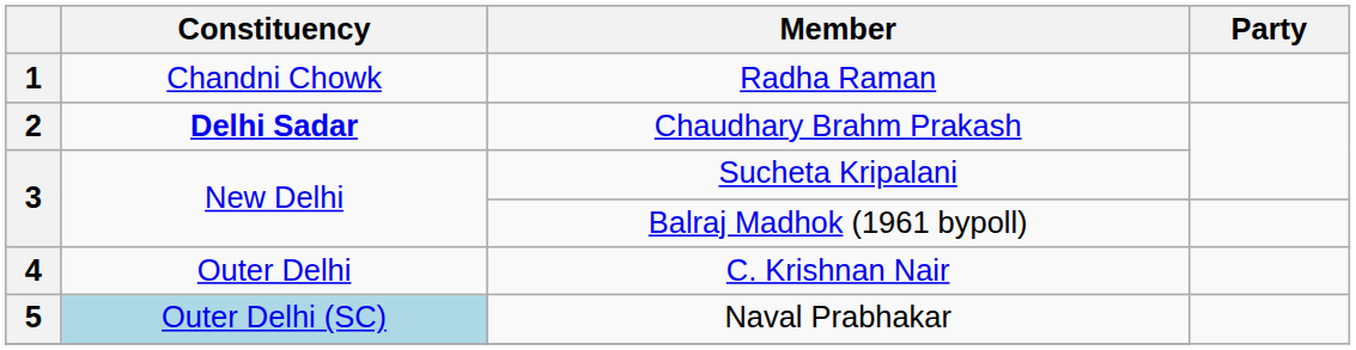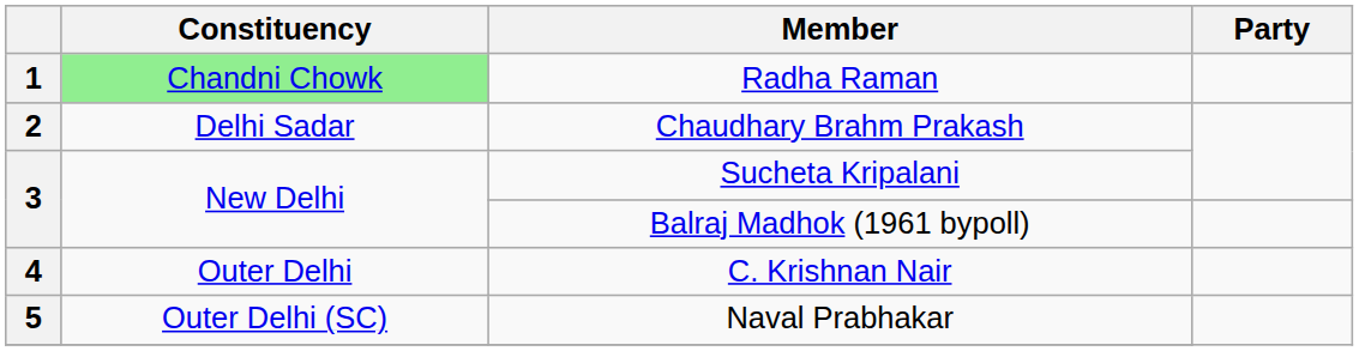Radha Raman | Constituency: no background -> lightgreen background
Chaudhary Brahm Prakash | Constituency: bold -> normal
Naval Prabhakar | Constituency: lightblue background -> no background
